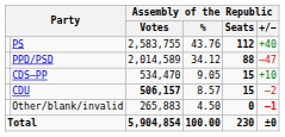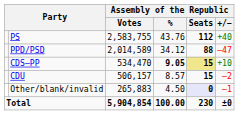CDS–PP | Assembly of the Republic / %: normal -> bold
CDS–PP | Assembly of the Republic / Seats: no background -> khaki background
CDU | Assembly of the Republic / Votes: bold -> normal
Other/blank/invalid | Assembly of the Republic / Seats: no background -> lavender background
Other/blank/invalid | Assembly of the Republic / +/−: bold -> normal
